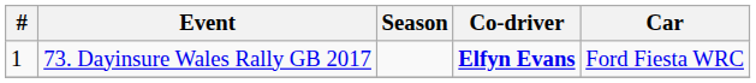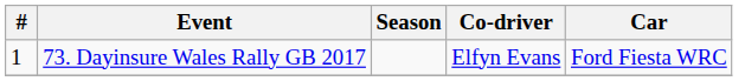73. Dayinsure Wales Rally GB 2017 | Co-driver: bold -> normal
